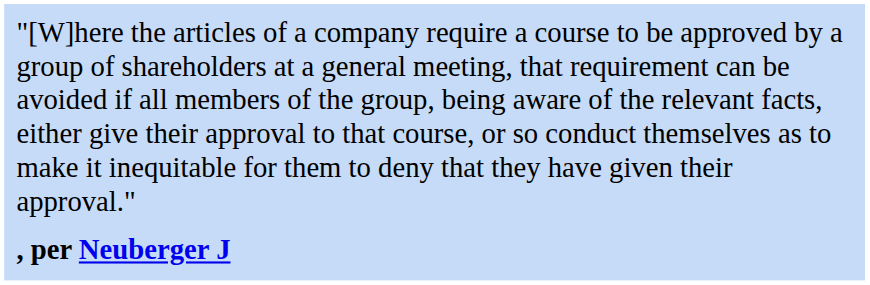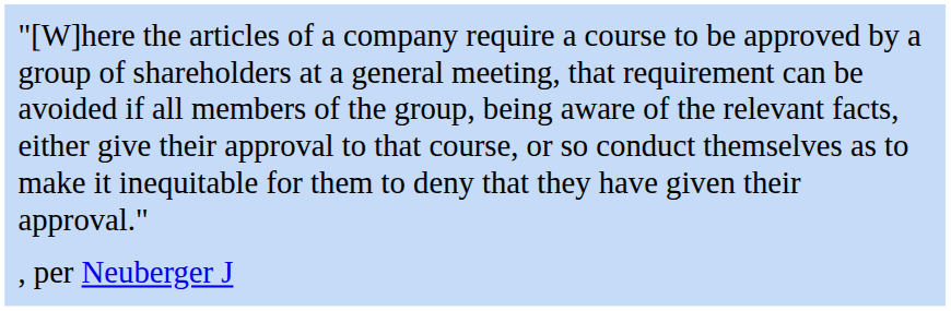row 2 | column 1: bold -> normal
